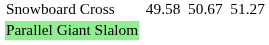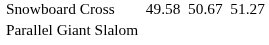Parallel Giant Slalom | column 1: lightgreen background -> no background
